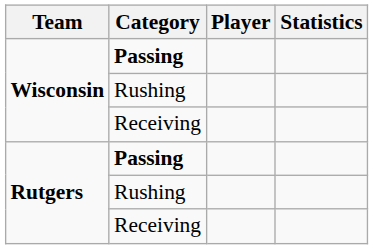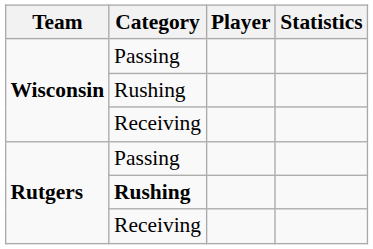Wisconsin / Passing | Category: bold -> normal
Rutgers / Passing | Category: bold -> normal
Rutgers / Rushing | Category: normal -> bold
